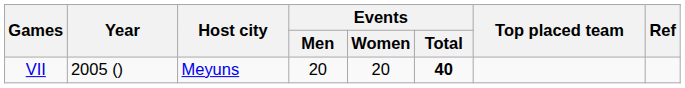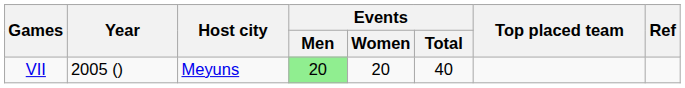VII | Events / Men: no background -> lightgreen background
VII | Events / Total: bold -> normal
